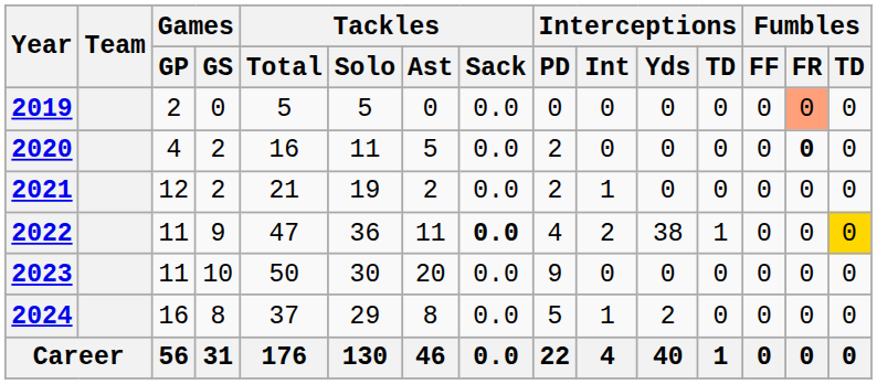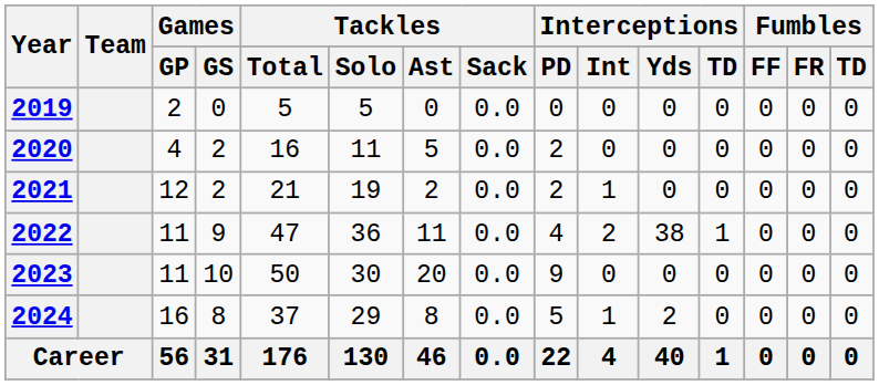2019 | Fumbles / FR: lightsalmon background -> no background
2020 | Fumbles / FR: bold -> normal
2022 | Tackles / Sack: bold -> normal
2022 | Fumbles / TD: gold background -> no background
